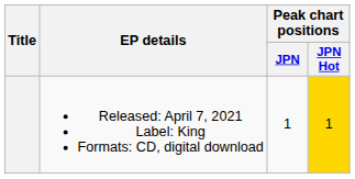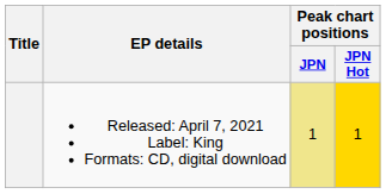row 3 | Peak chart positions / JPN: no background -> khaki background
